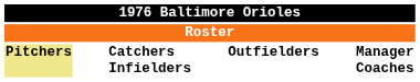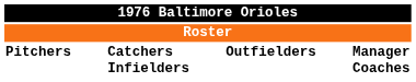Pitchers | column 1: khaki background -> no background
